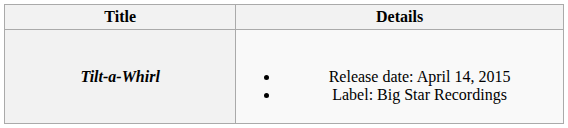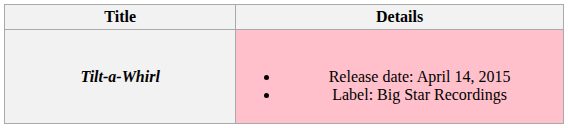Tilt-a-Whirl | Details: no background -> pink background
